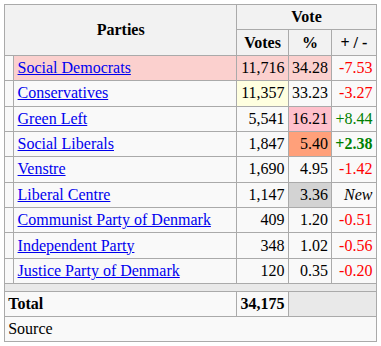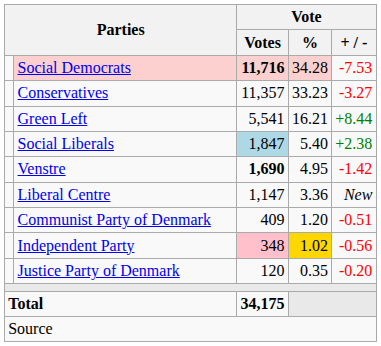Social Democrats | Vote / Votes: normal -> bold
Conservatives | Vote / Votes: lightyellow background -> no background
Green Left | Vote / %: pink background -> no background
Social Liberals | Vote / Votes: no background -> lightblue background
Social Liberals | Vote / %: lightsalmon background -> no background
Social Liberals | Vote / + / -: bold -> normal
Venstre | Vote / Votes: normal -> bold
Liberal Centre | Vote / %: lightgrey background -> no background
Independent Party | Vote / Votes: no background -> pink background
Independent Party | Vote / %: no background -> gold background
